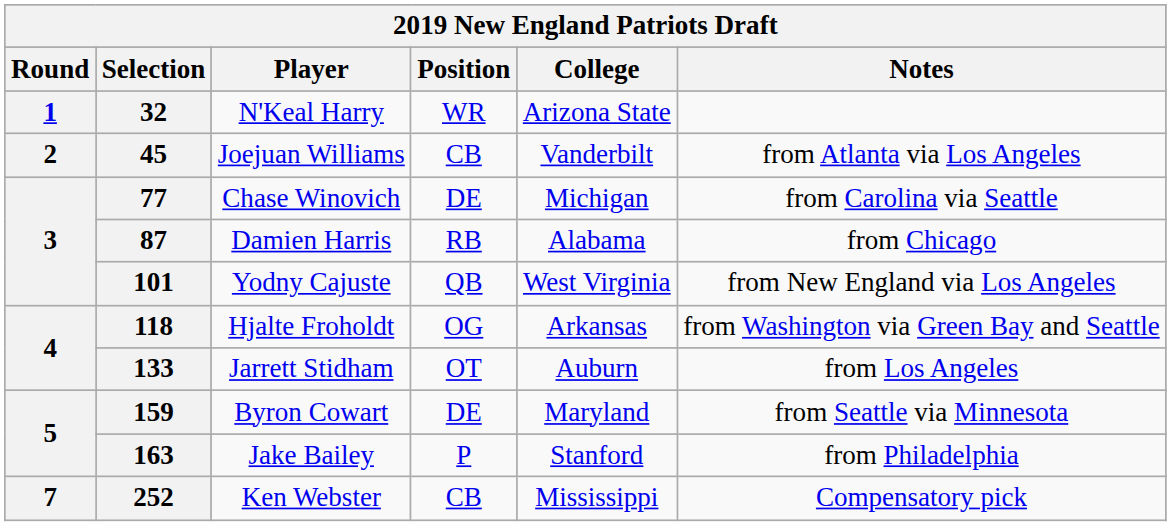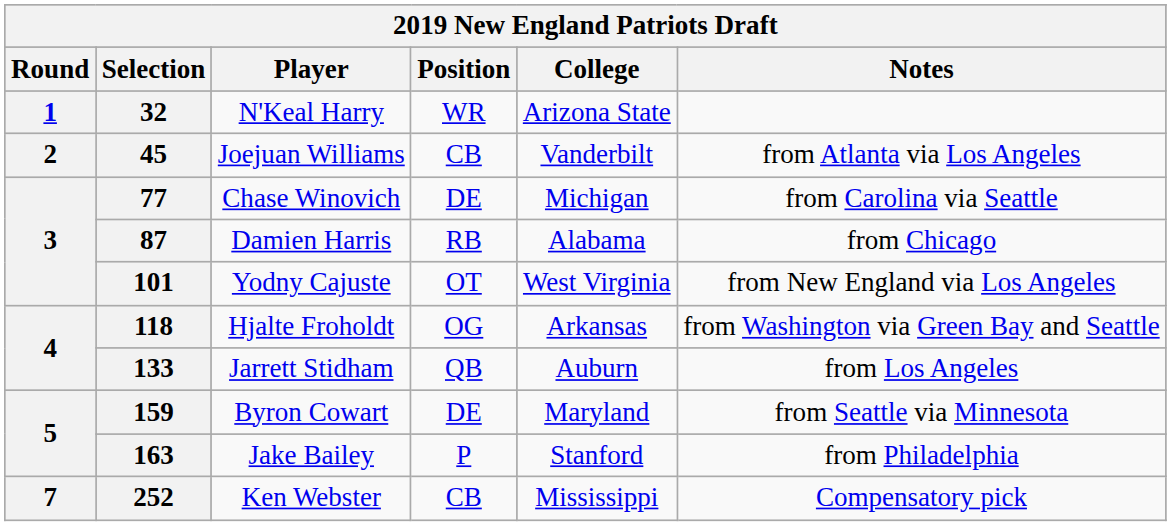101 | Position: QB -> OT
133 | Position: OT -> QB
